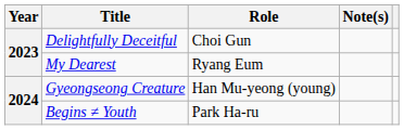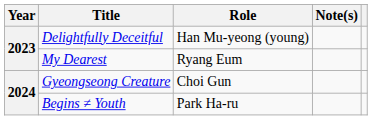Delightfully Deceitful | Role: Choi Gun -> Han Mu-yeong (young)
Gyeongseong Creature | Role: Han Mu-yeong (young) -> Choi Gun
